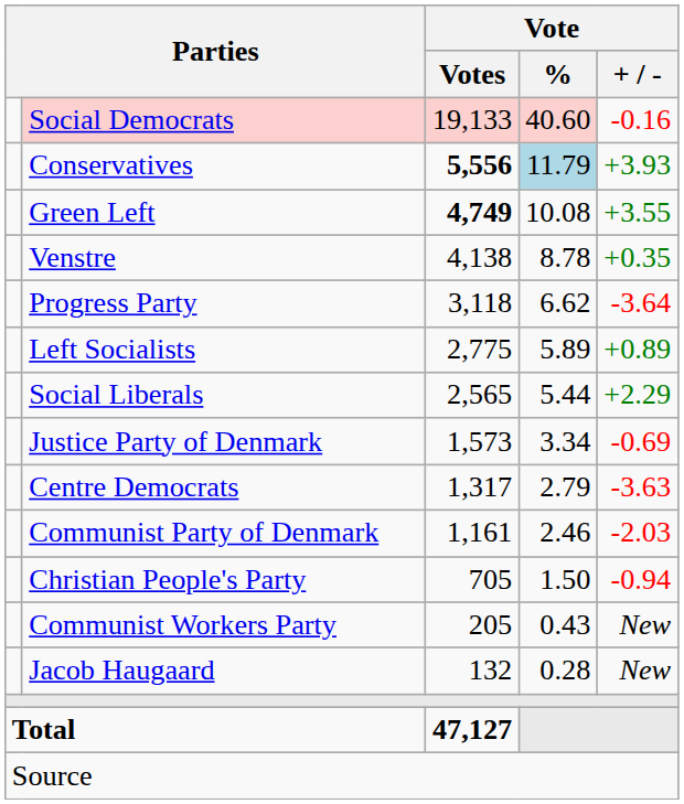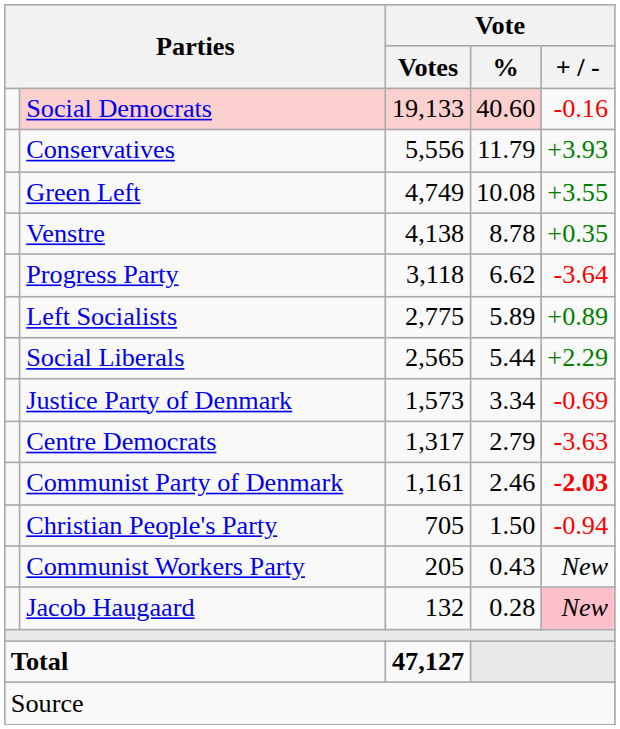Conservatives | Vote / Votes: bold -> normal
Conservatives | Vote / %: lightblue background -> no background
Green Left | Vote / Votes: bold -> normal
Communist Party of Denmark | Vote / + / -: normal -> bold
Jacob Haugaard | Vote / + / -: no background -> pink background
